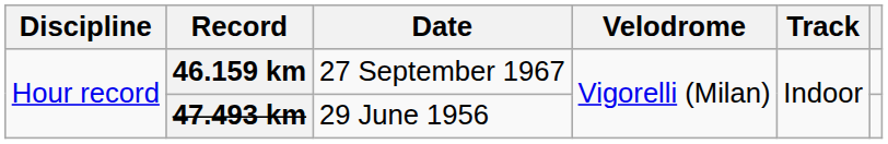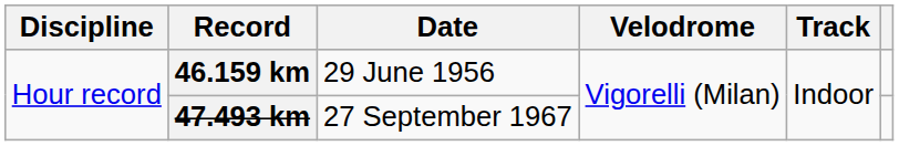46.159 km | Date: 27 September 1967 -> 29 June 1956
47.493 km | Date: 29 June 1956 -> 27 September 1967
